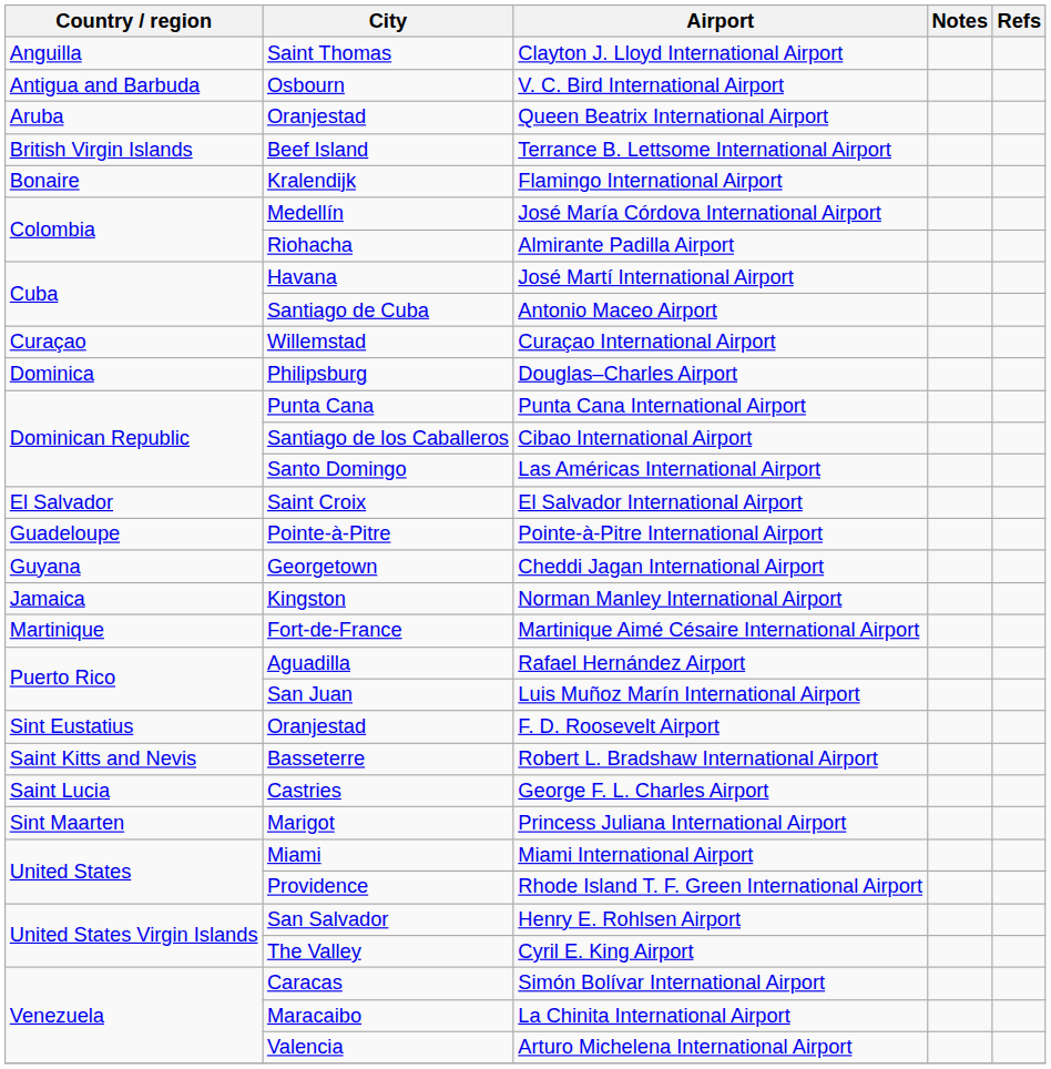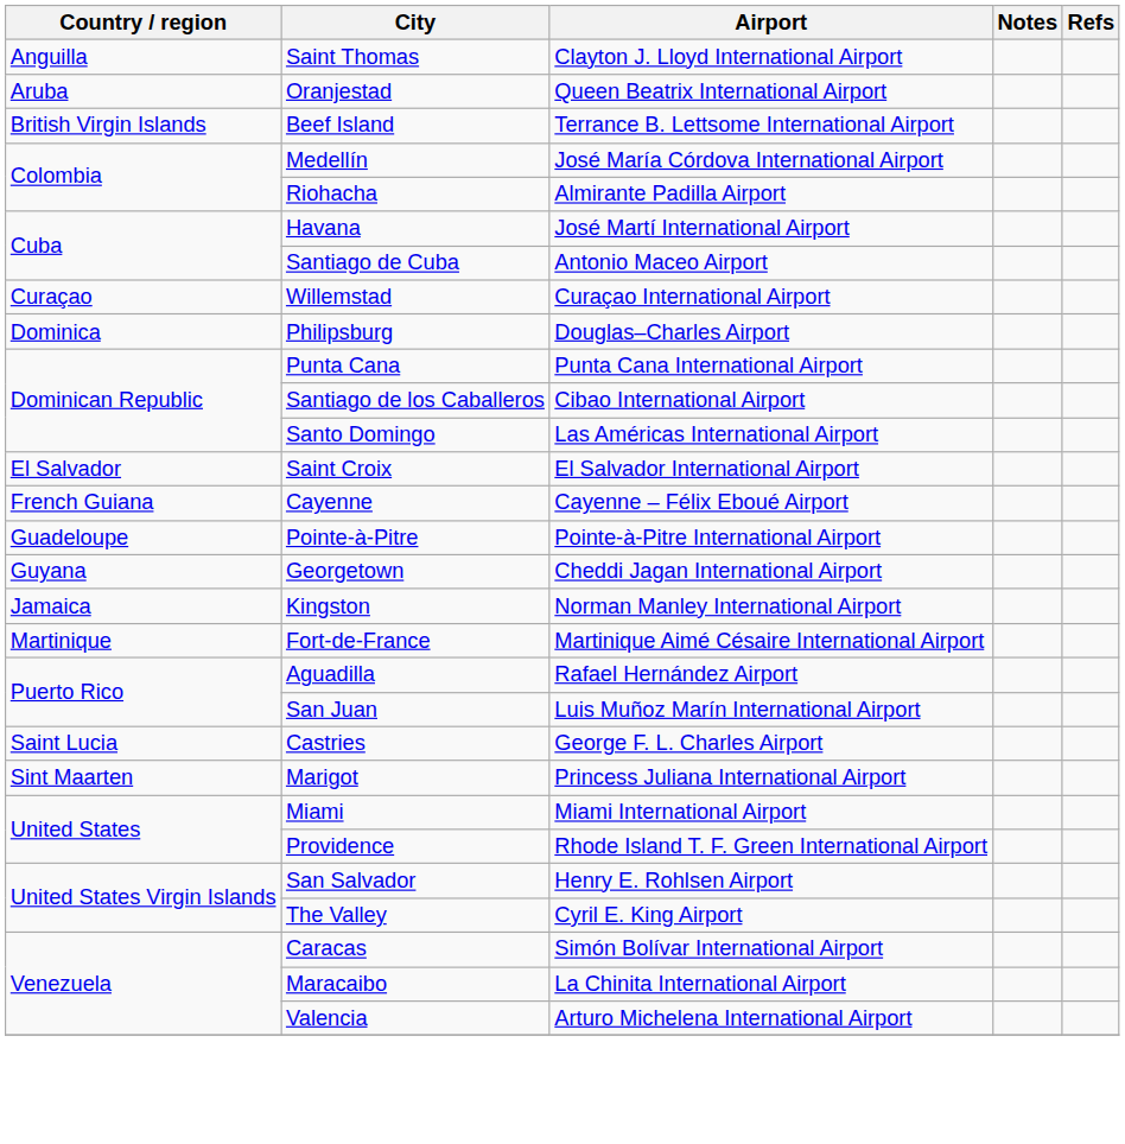- row: Antigua and Barbuda | Osbourn | V. C. Bird International Airport
- row: Bonaire | Kralendijk | Flamingo International Airport
+ row: French Guiana | Cayenne | Cayenne – Félix Eboué Airport
- row: Sint Eustatius | Oranjestad | F. D. Roosevelt Airport
- row: Saint Kitts and Nevis | Basseterre | Robert L. Bradshaw International Airport
